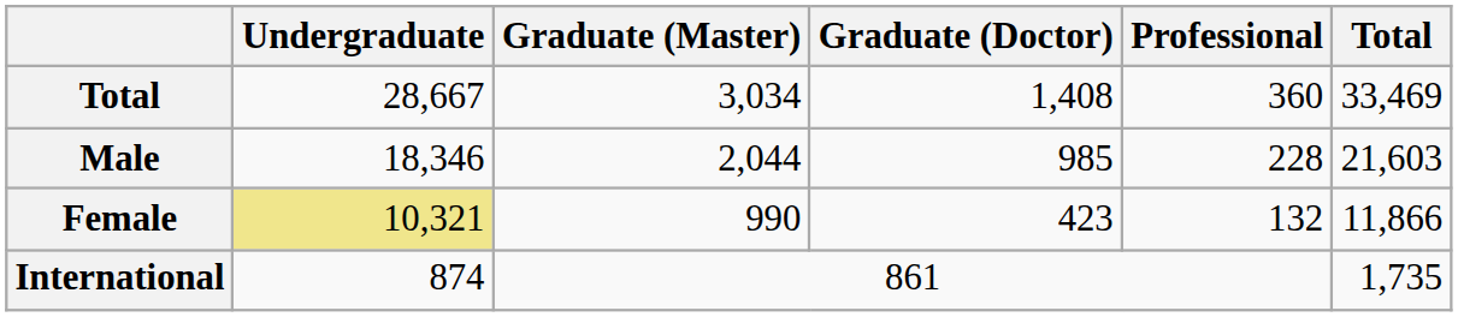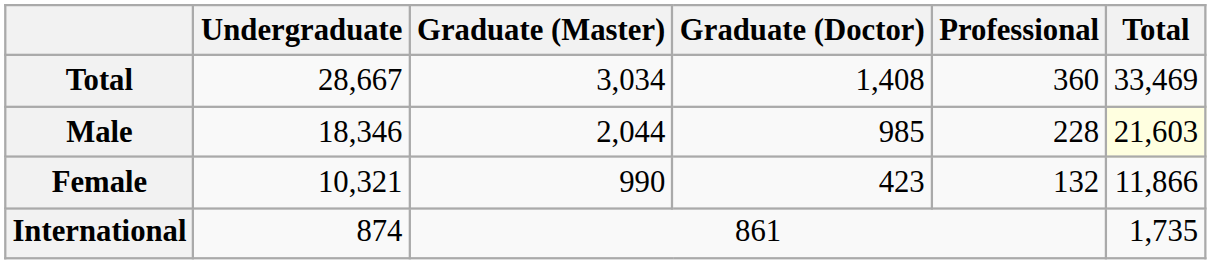Male | Total: no background -> lightyellow background
Female | Undergraduate: khaki background -> no background
